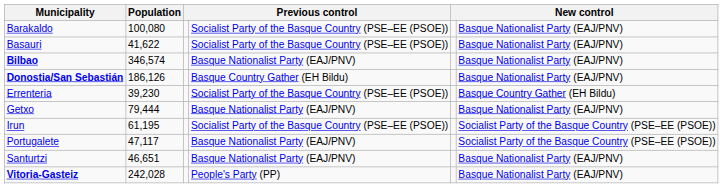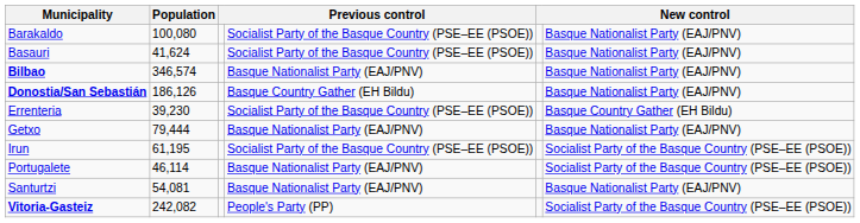Basauri | Population: 41,622 -> 41,624
Portugalete | Population: 47,117 -> 46,114
Santurtzi | Population: 46,651 -> 54,081
Vitoria-Gasteiz | Population: 242,028 -> 242,082
Vitoria-Gasteiz | column 6: Basque Nationalist Party (EAJ/PNV) -> Socialist Party of the Basque Country (PSE–EE (PSOE))
